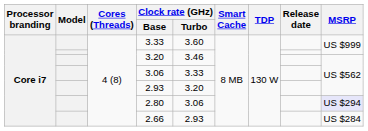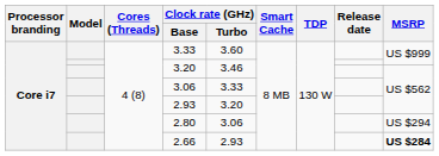2.80 | MSRP: lavender background -> no background
2.66 | MSRP: normal -> bold
